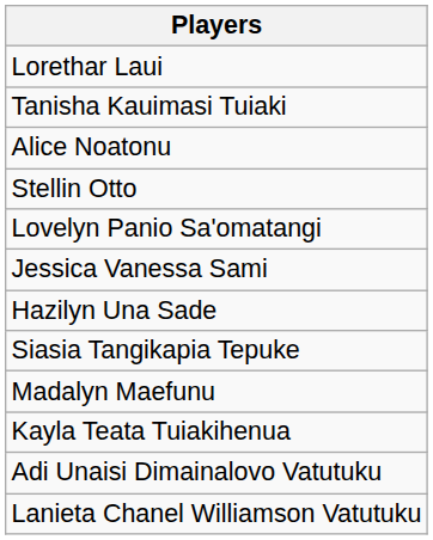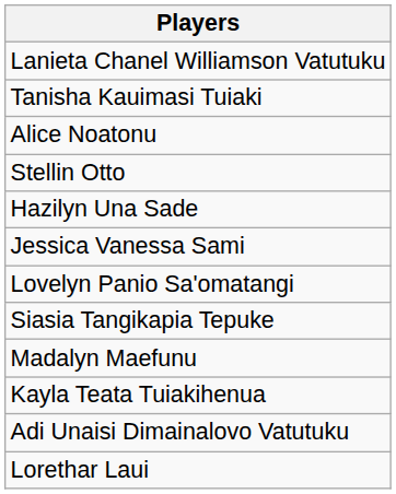row 2 | column 1: Lorethar Laui -> Lanieta Chanel Williamson Vatutuku
row 6 | column 1: Lovelyn Panio Sa'omatangi -> Hazilyn Una Sade
row 8 | column 1: Hazilyn Una Sade -> Lovelyn Panio Sa'omatangi
row 13 | column 1: Lanieta Chanel Williamson Vatutuku -> Lorethar Laui
